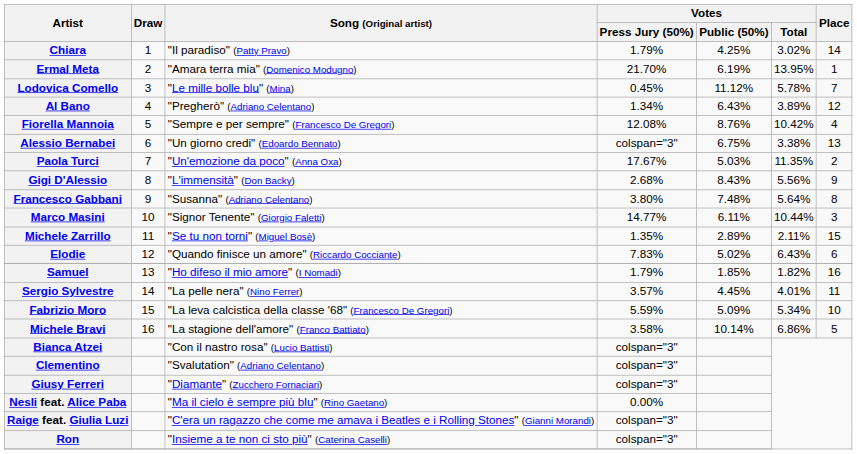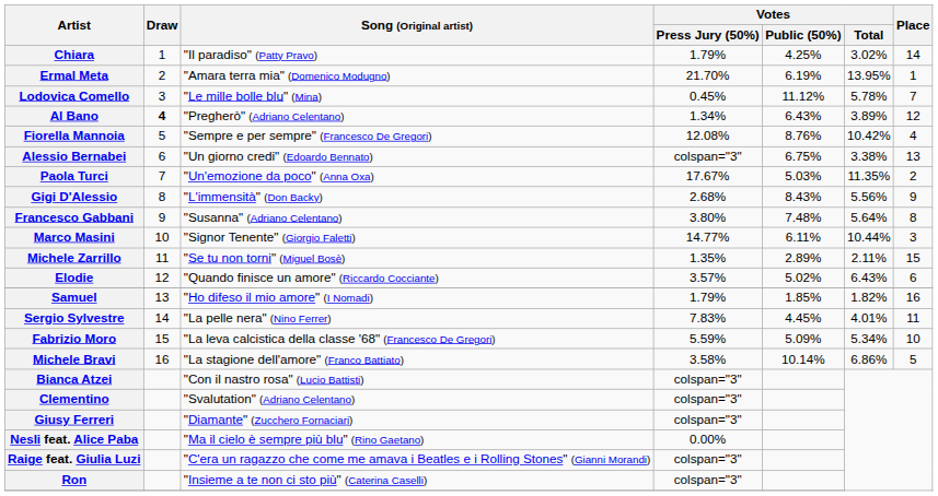Al Bano | Draw: normal -> bold
Elodie | Votes / Press Jury (50%): 7.83% -> 3.57%
Sergio Sylvestre | Votes / Press Jury (50%): 3.57% -> 7.83%
